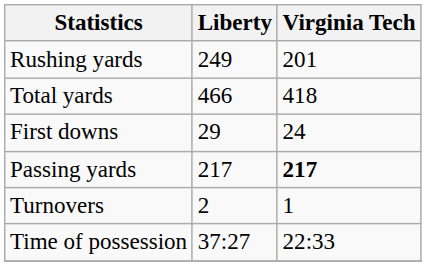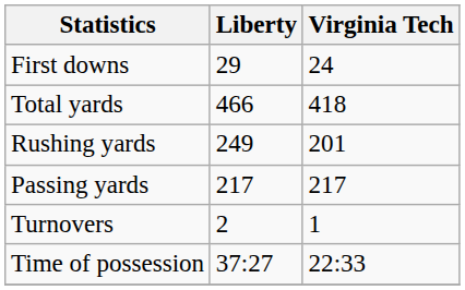rows swapped: First downs <-> Rushing yards
Passing yards | Virginia Tech: bold -> normal
